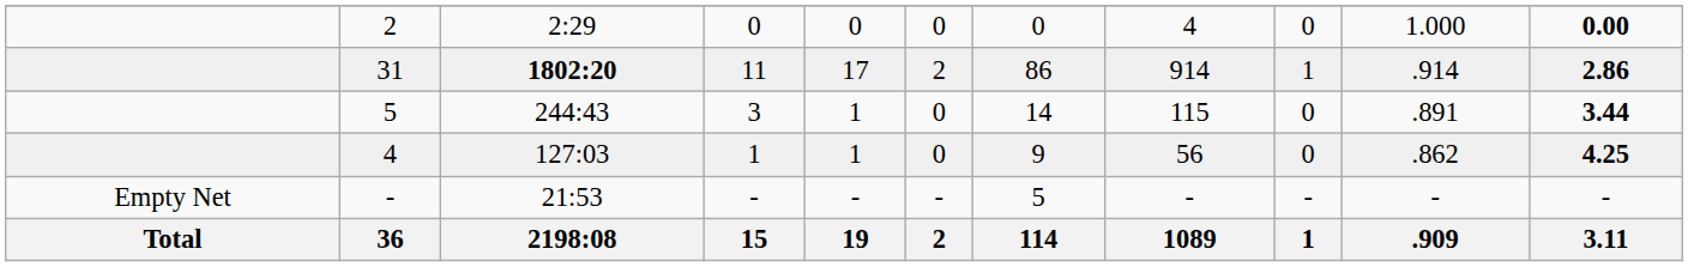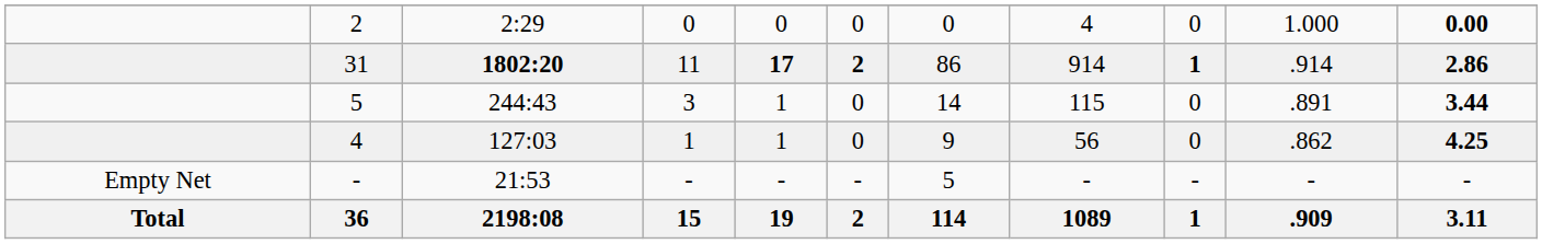31 | column 5: normal -> bold
31 | column 6: normal -> bold
31 | column 9: normal -> bold
